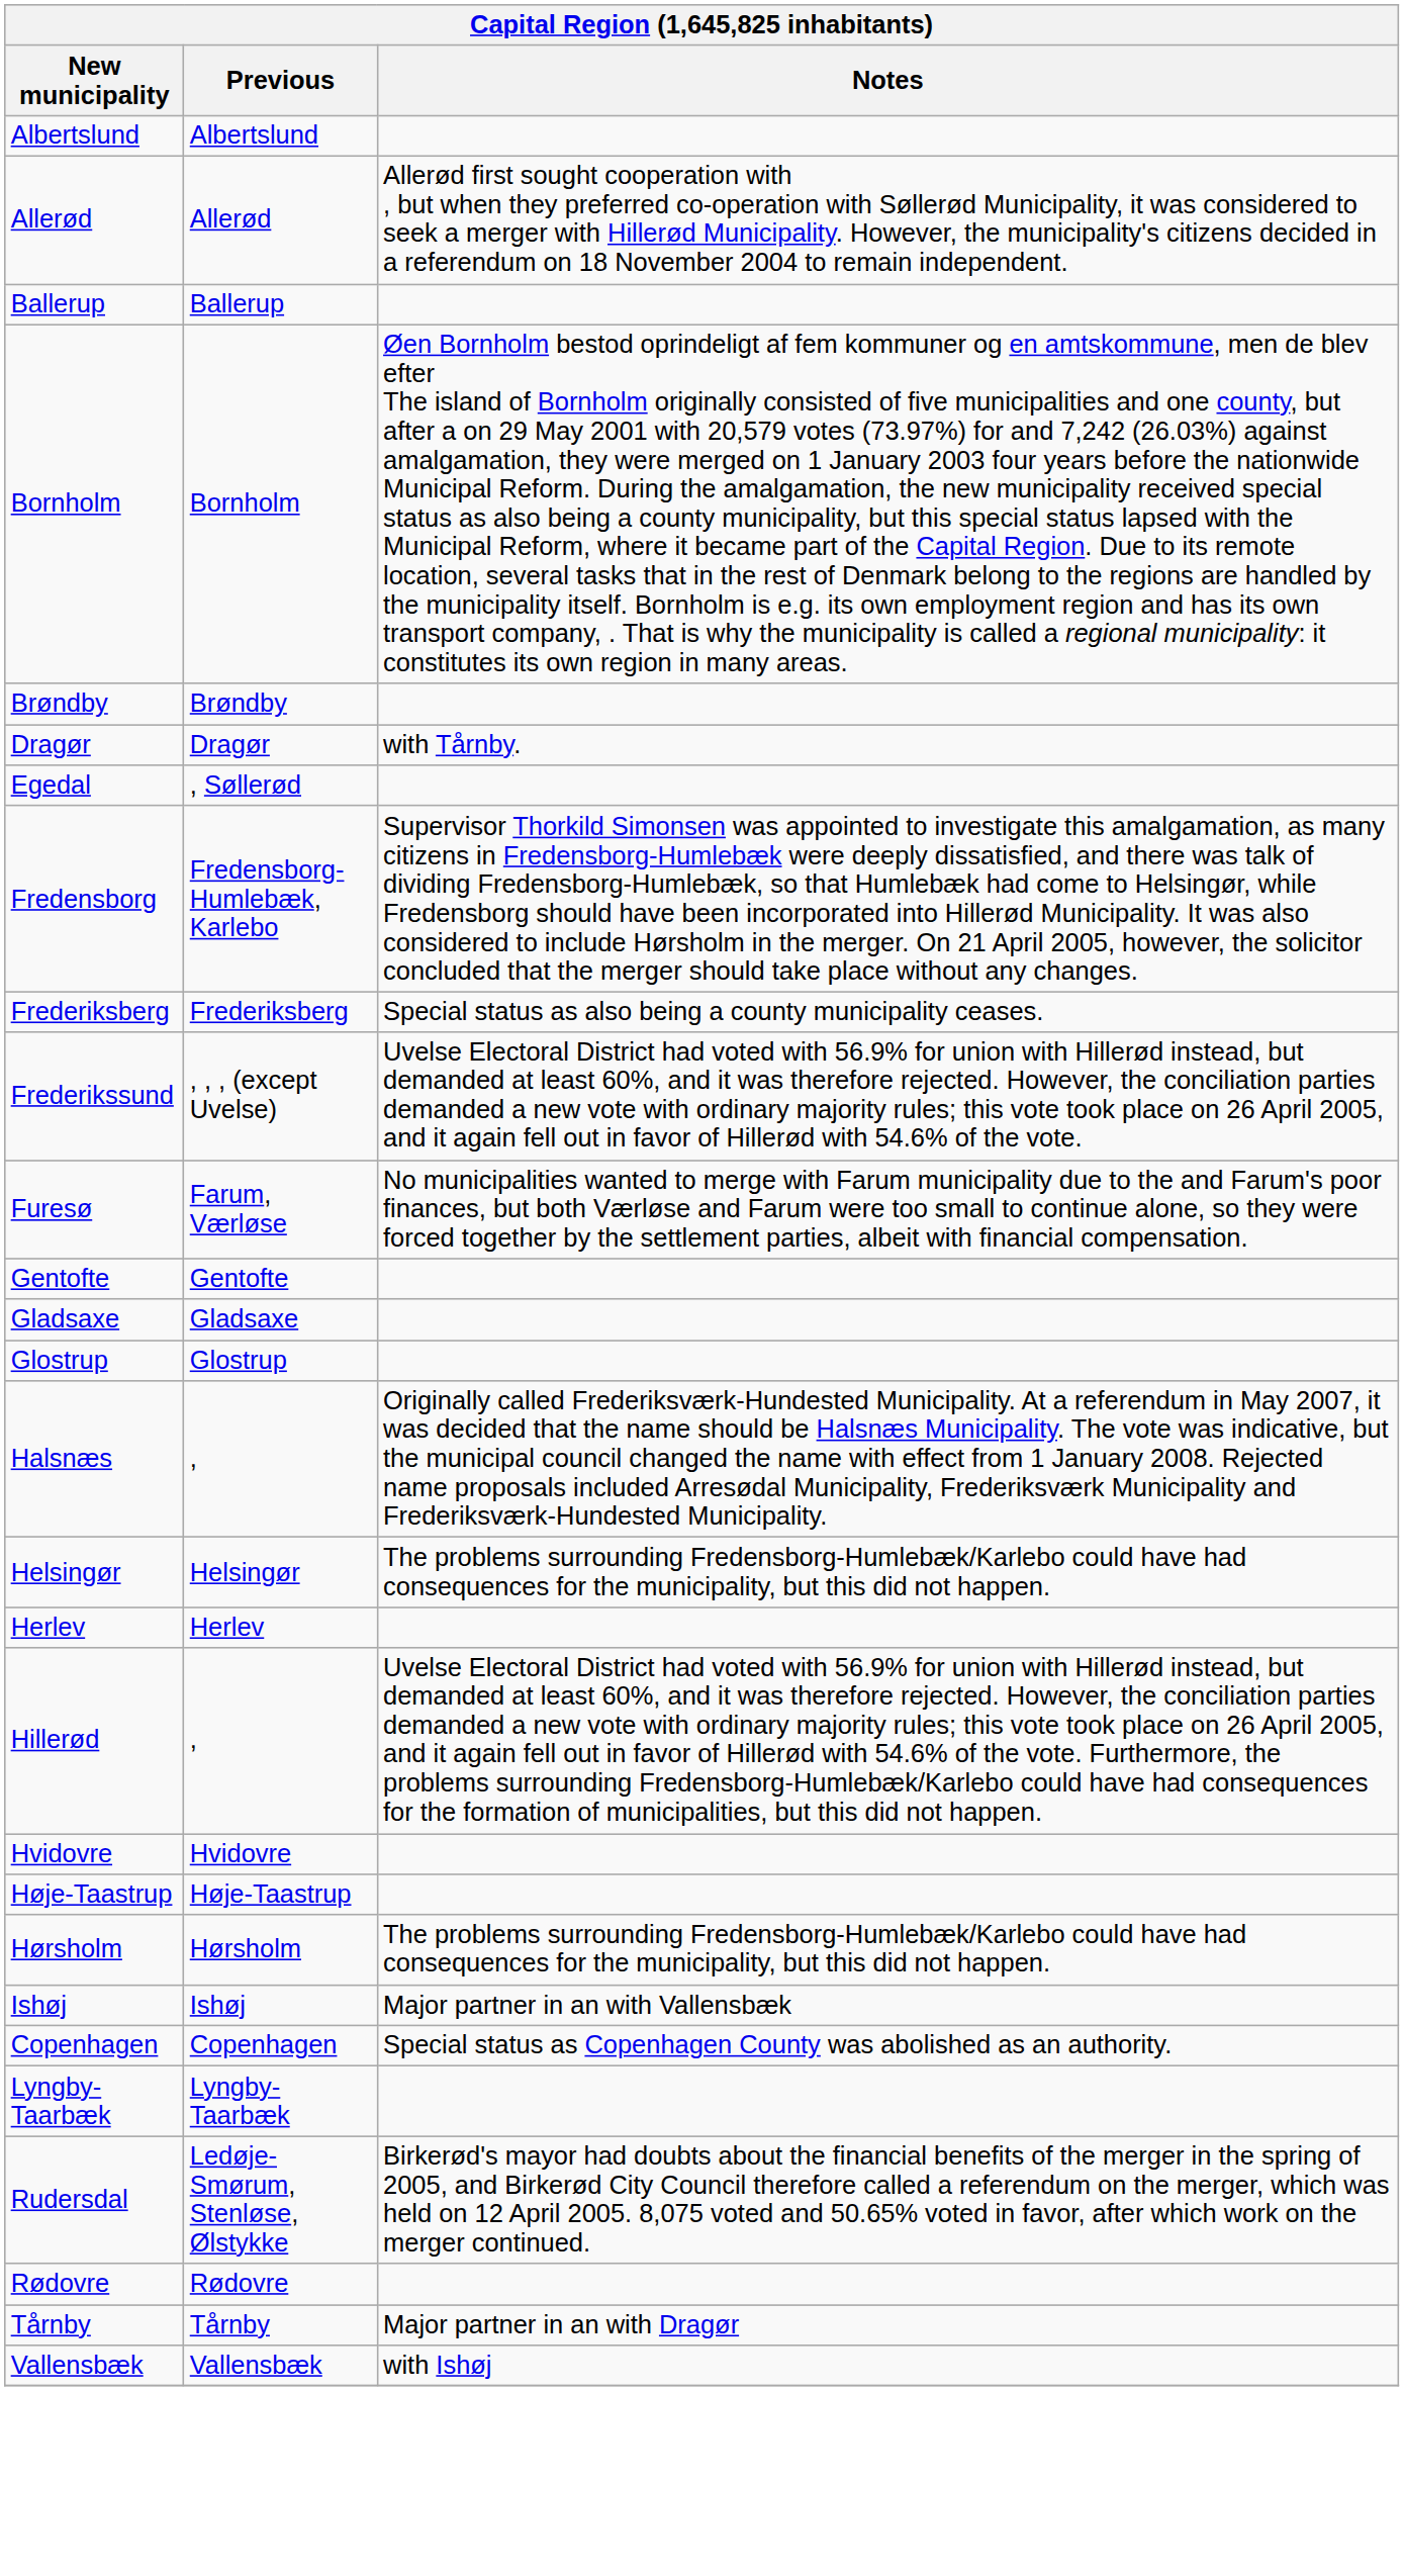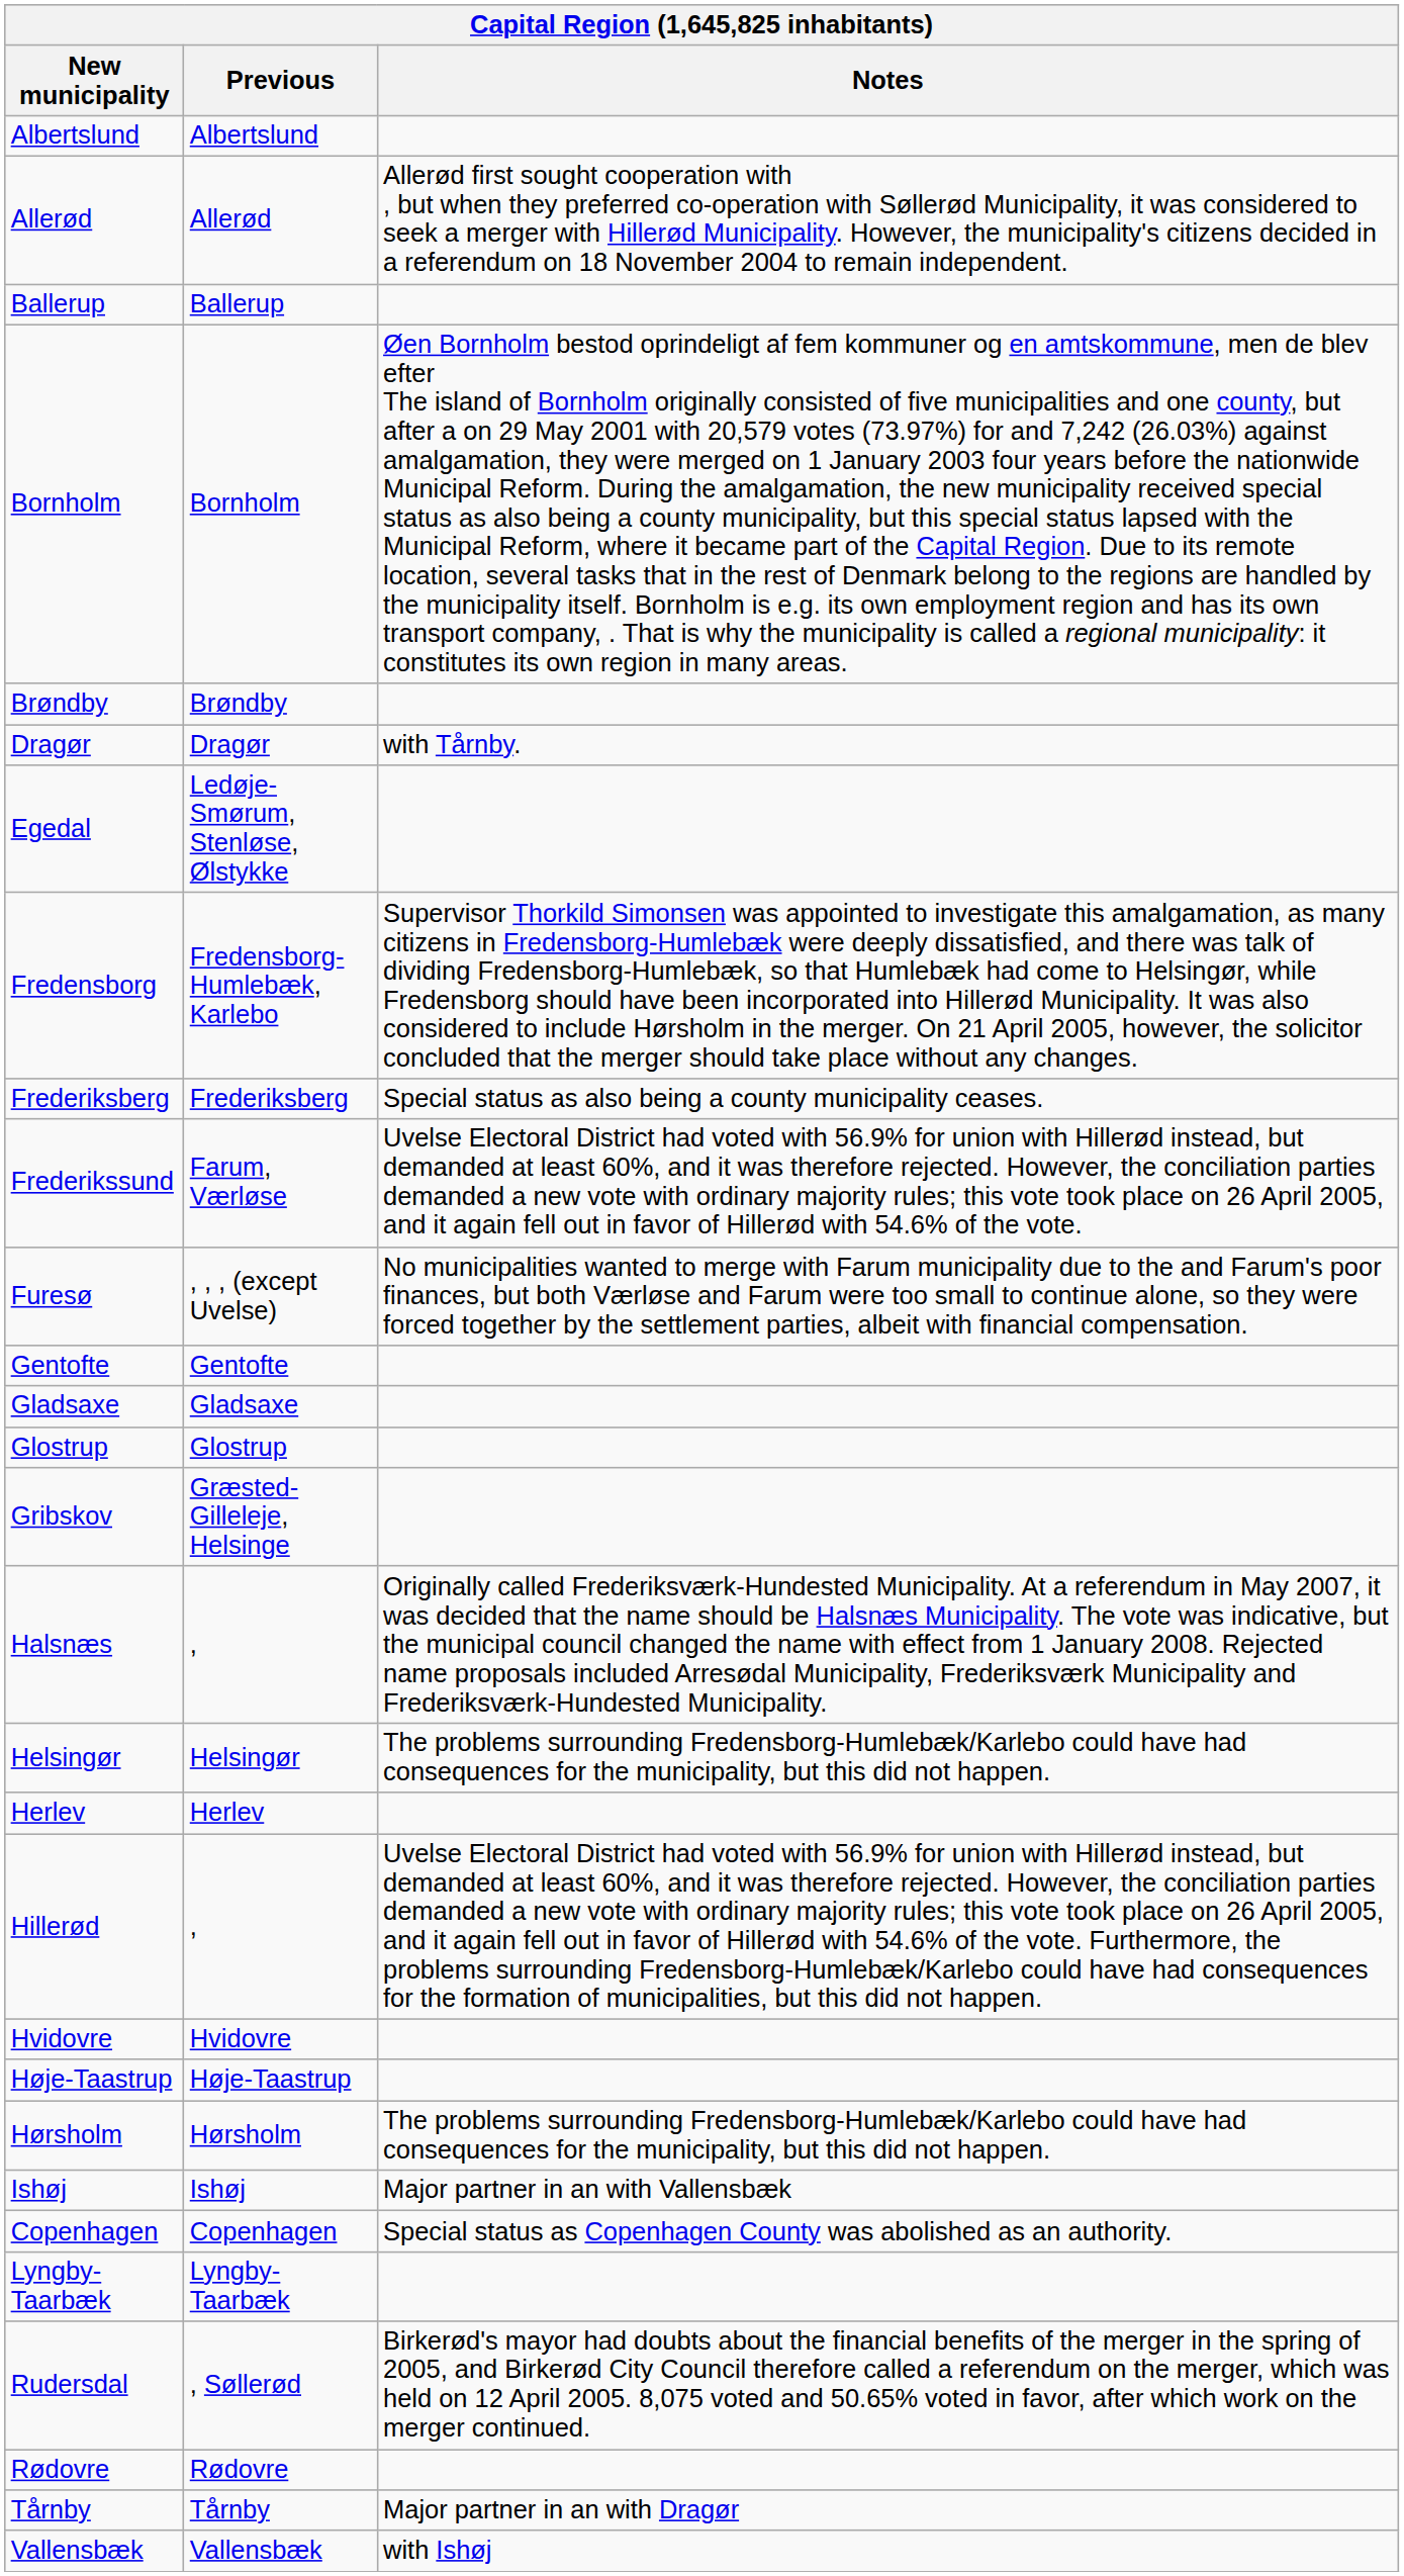Egedal | Previous: , Søllerød -> Ledøje-Smørum, Stenløse, Ølstykke
Frederikssund | Previous: , , , (except Uvelse) -> Farum, Værløse
Furesø | Previous: Farum, Værløse -> , , , (except Uvelse)
+ row: Gribskov | Græsted-Gilleleje, Helsinge
Rudersdal | Previous: Ledøje-Smørum, Stenløse, Ølstykke -> , Søllerød
